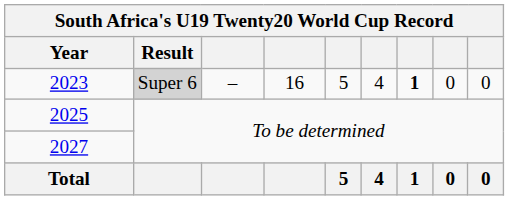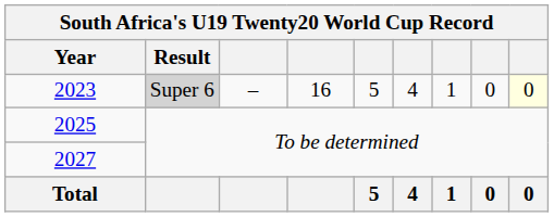2023 | column 7: bold -> normal
2023 | column 9: no background -> lightyellow background
